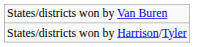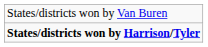row 2 | column 1: normal -> bold
